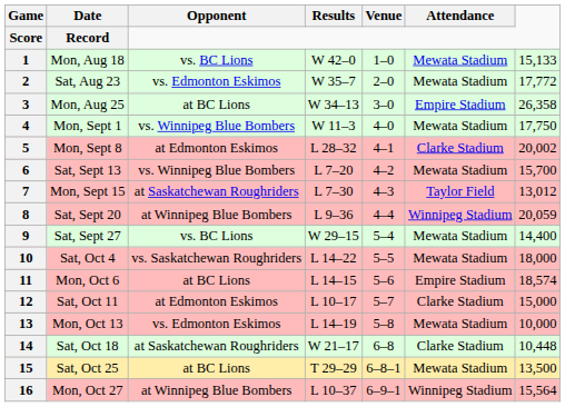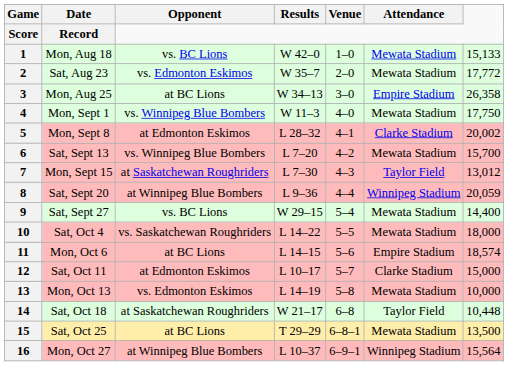14 | Attendance: Clarke Stadium -> Taylor Field
